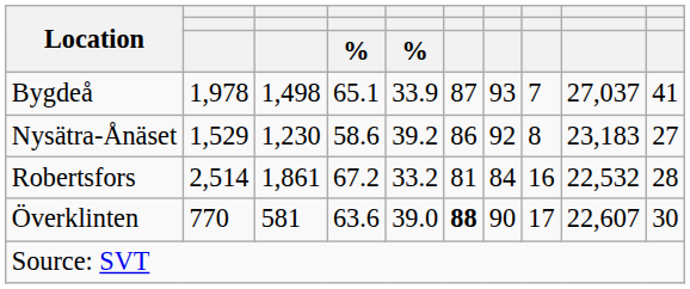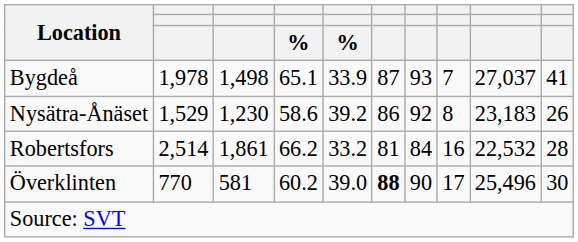Nysätra-Ånäset | column 10: 27 -> 26
Robertsfors | column 4: 67.2 -> 66.2
Överklinten | column 4: 63.6 -> 60.2
Överklinten | column 9: 22,607 -> 25,496
